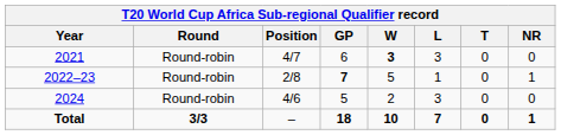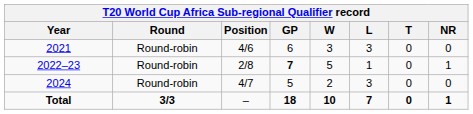2021 | Position: 4/7 -> 4/6
2021 | W: bold -> normal
2024 | Position: 4/6 -> 4/7
